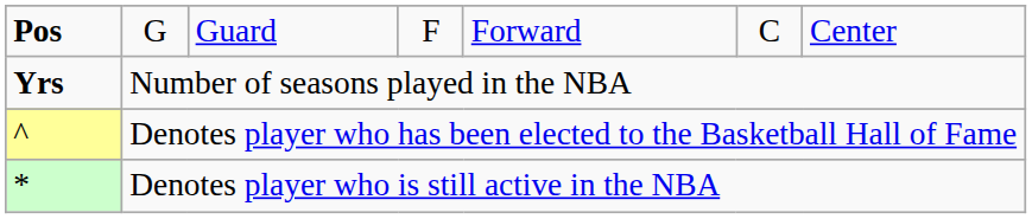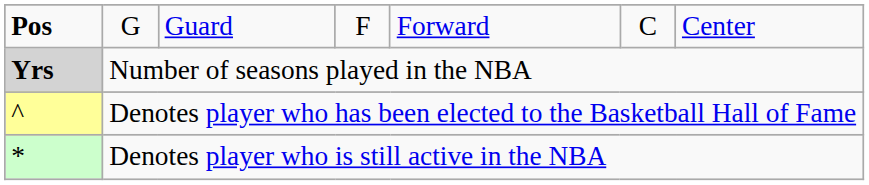Number of seasons played in the NBA | column 1: no background -> lightgrey background
